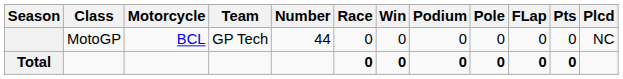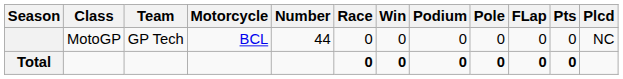columns swapped: Motorcycle <-> Team
